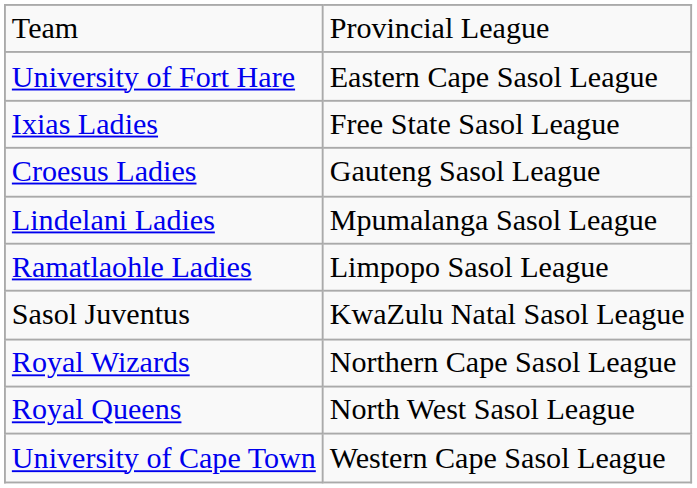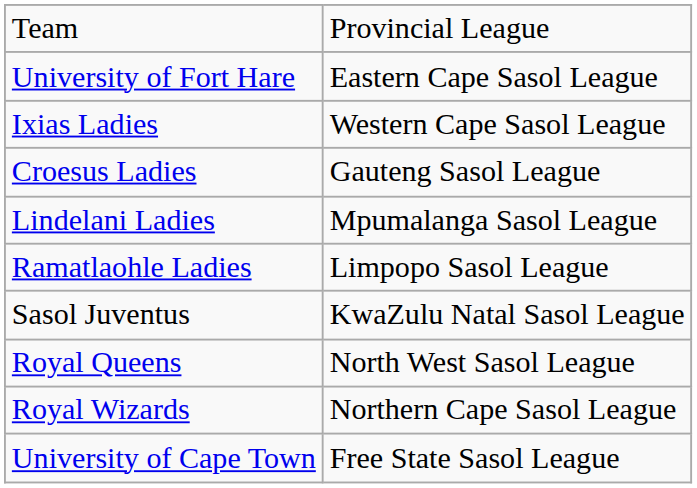Ixias Ladies | column 2: Free State Sasol League -> Western Cape Sasol League
rows swapped: Royal Wizards <-> Royal Queens
University of Cape Town | column 2: Western Cape Sasol League -> Free State Sasol League
